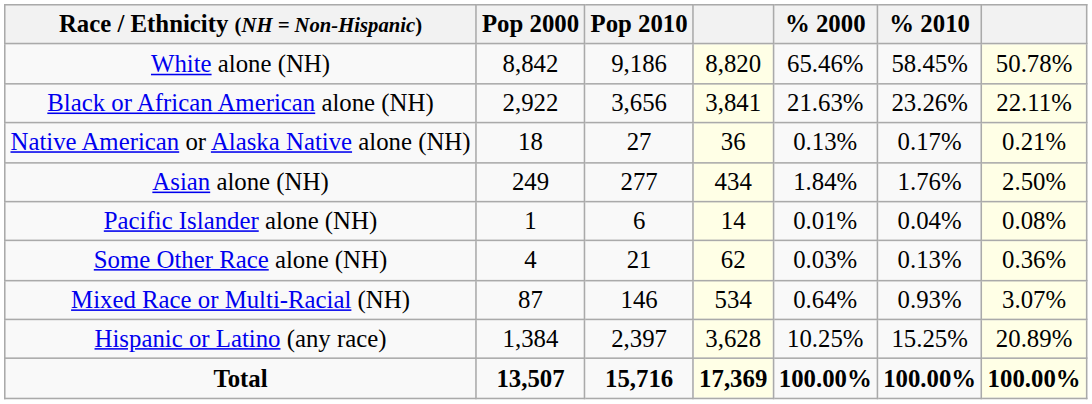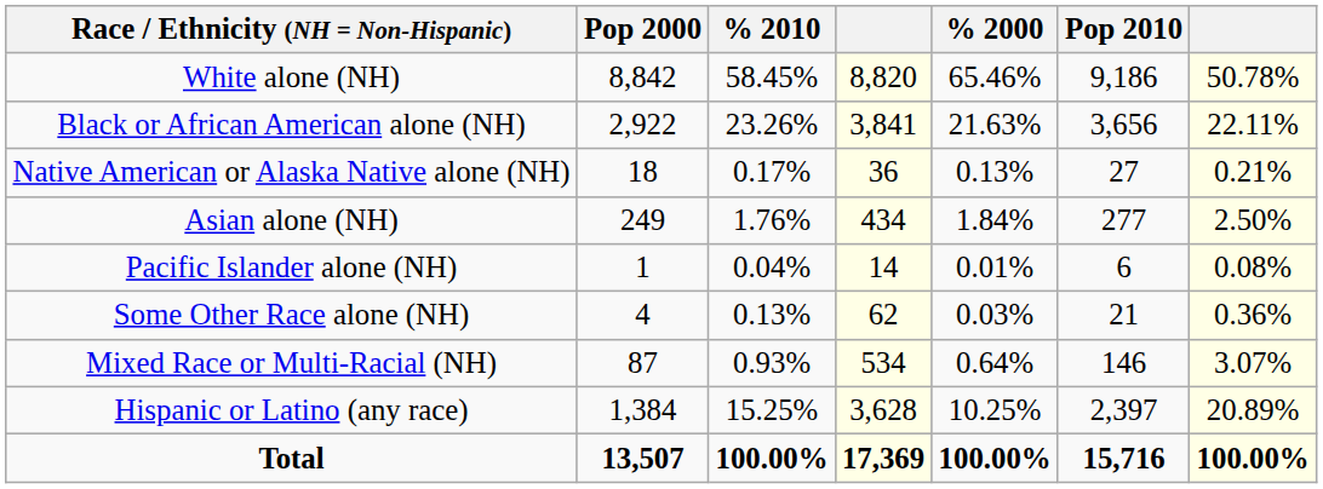columns swapped: Pop 2010 <-> % 2010
